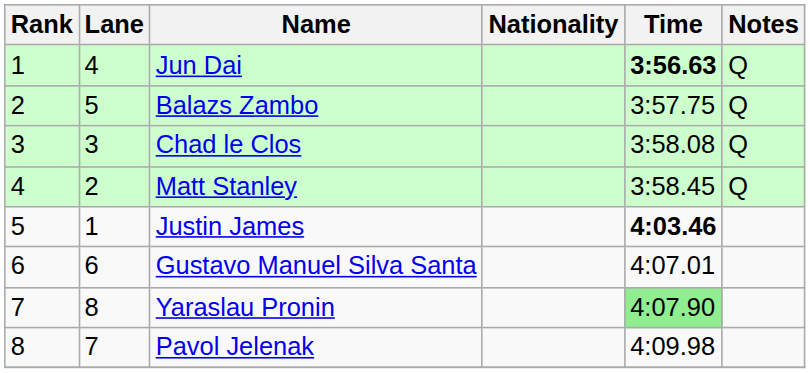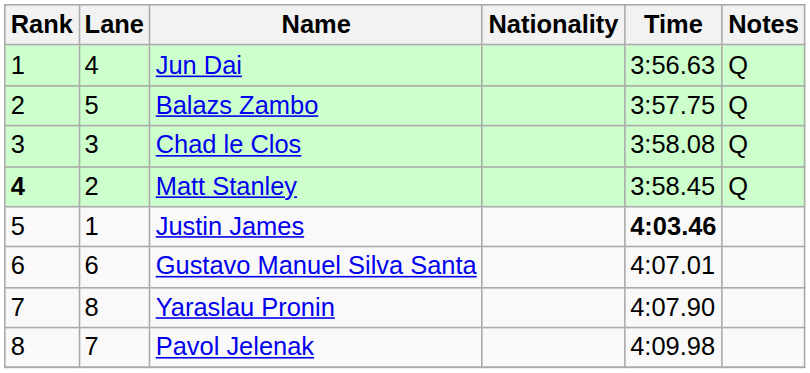Jun Dai | Time: bold -> normal
Matt Stanley | Rank: normal -> bold
Yaraslau Pronin | Time: lightgreen background -> no background
